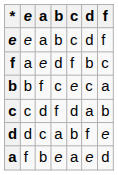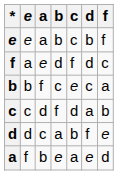row 2 | d: d -> b
row 3 | d: b -> d
